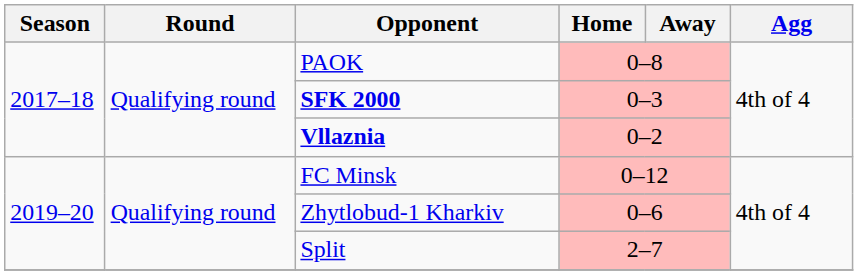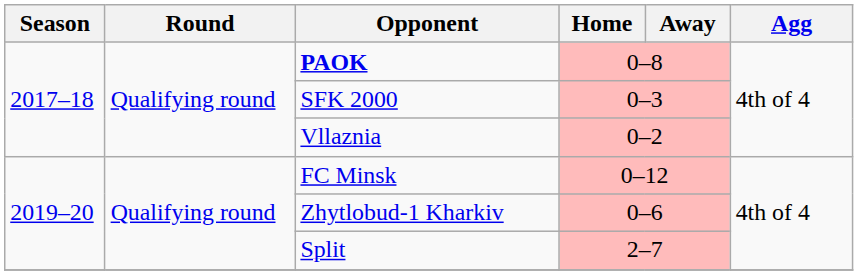PAOK | Opponent: normal -> bold
SFK 2000 | Opponent: bold -> normal
Vllaznia | Opponent: bold -> normal
